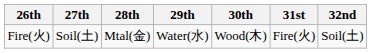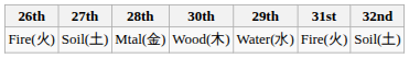columns swapped: 29th <-> 30th
